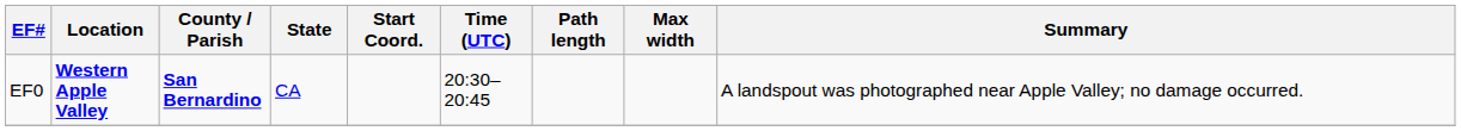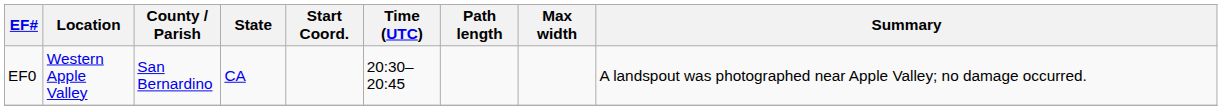EF0 | Location: bold -> normal
EF0 | County / Parish: bold -> normal
